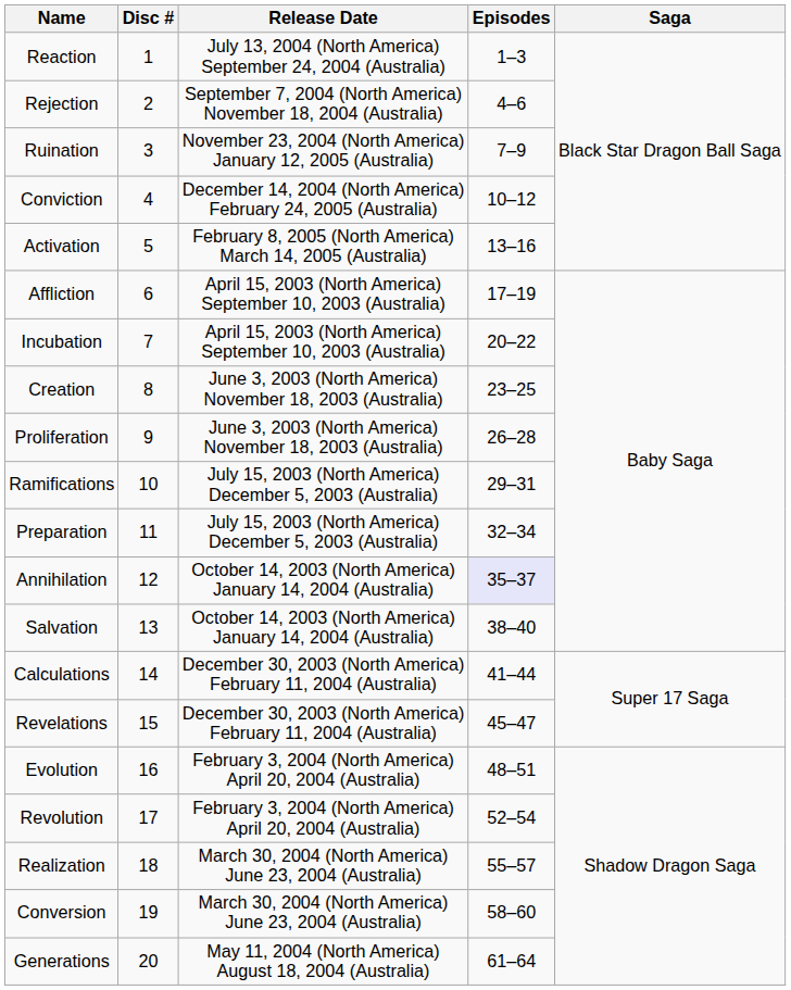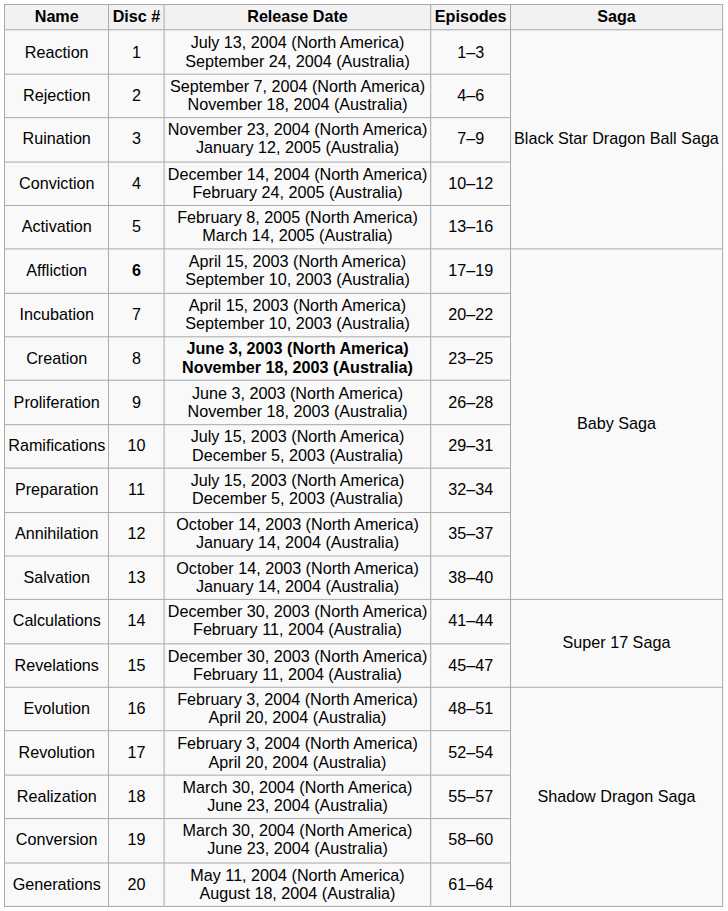Affliction | Disc #: normal -> bold
Creation | Release Date: normal -> bold
Annihilation | Episodes: lavender background -> no background
